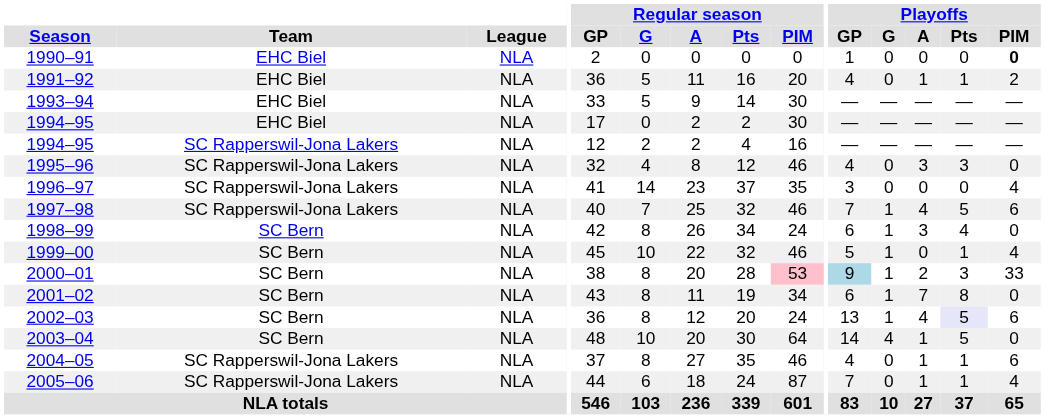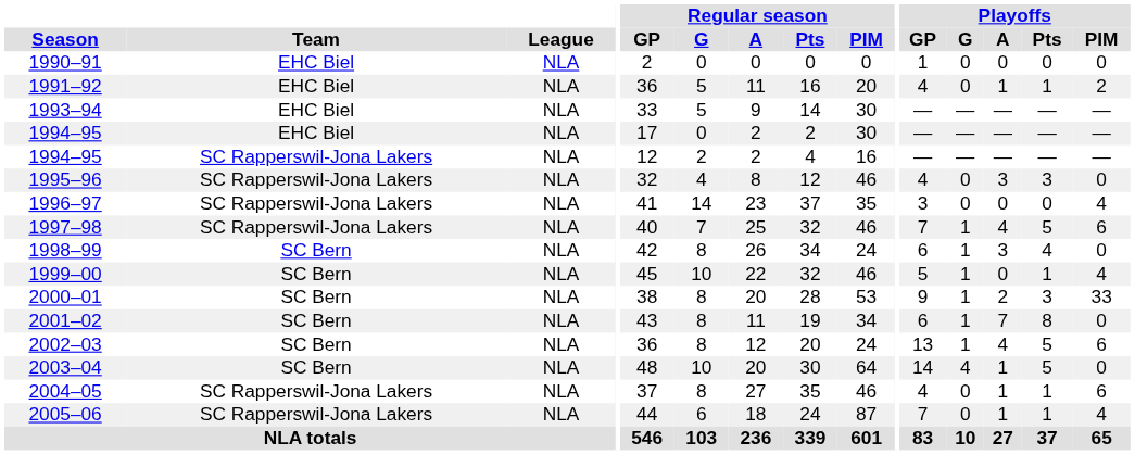1990–91 | Playoffs / PIM: bold -> normal
2000–01 | Regular season / PIM: pink background -> no background
2000–01 | Playoffs / GP: lightblue background -> no background
2002–03 | Playoffs / Pts: lavender background -> no background
